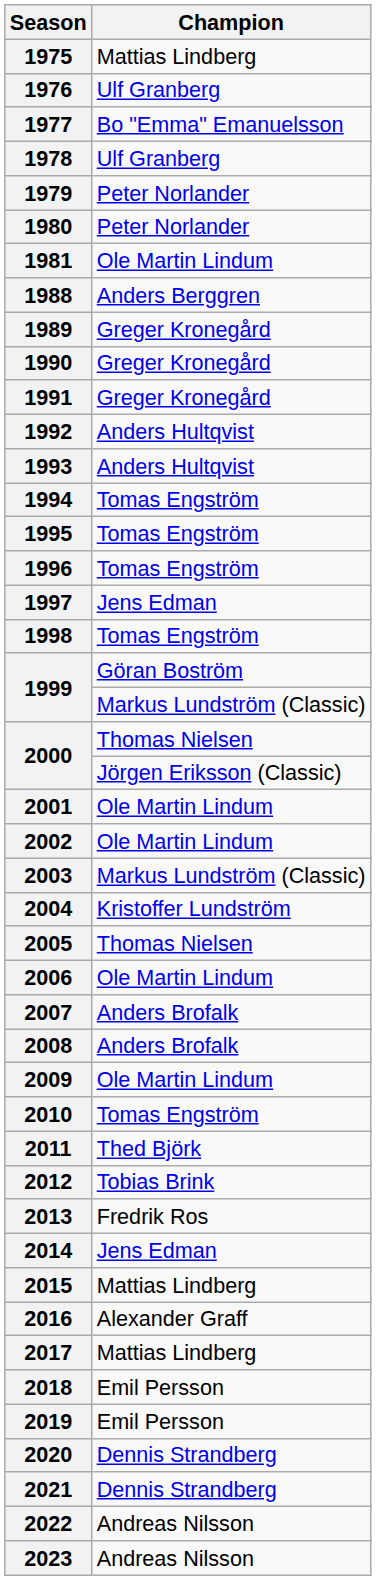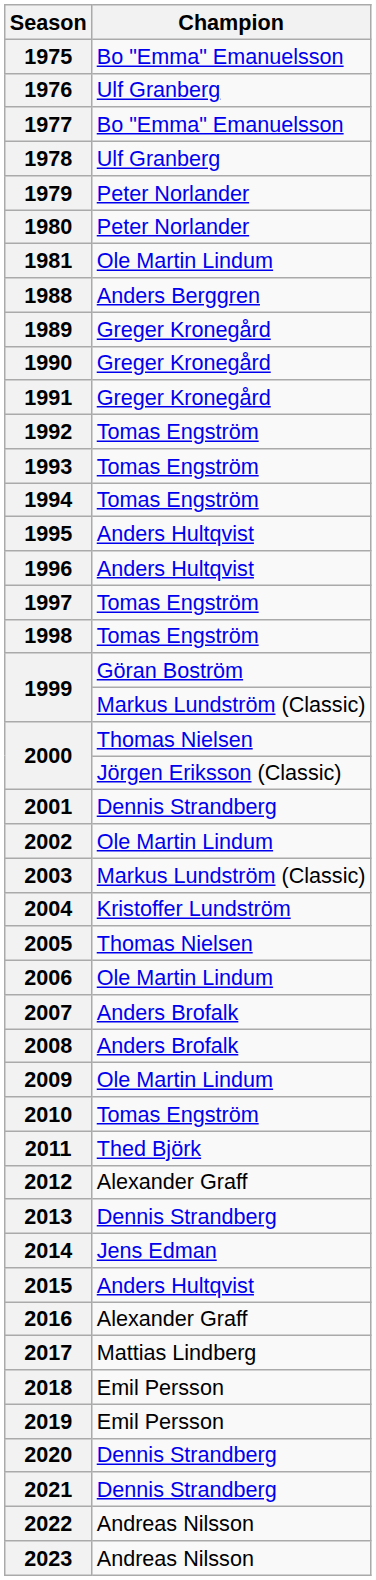row 2 | Champion: Mattias Lindberg -> Bo "Emma" Emanuelsson
row 13 | Champion: Anders Hultqvist -> Tomas Engström
row 14 | Champion: Anders Hultqvist -> Tomas Engström
row 16 | Champion: Tomas Engström -> Anders Hultqvist
row 17 | Champion: Tomas Engström -> Anders Hultqvist
row 18 | Champion: Jens Edman -> Tomas Engström
row 24 | Champion: Ole Martin Lindum -> Dennis Strandberg
row 35 | Champion: Tobias Brink -> Alexander Graff
row 36 | Champion: Fredrik Ros -> Dennis Strandberg
row 38 | Champion: Mattias Lindberg -> Anders Hultqvist
